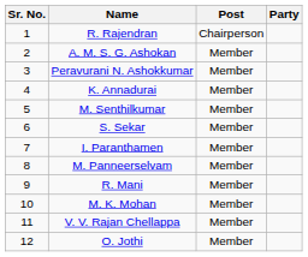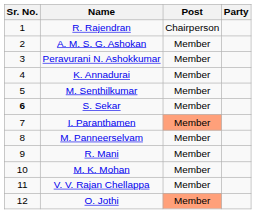S. Sekar | Sr. No.: normal -> bold
I. Paranthamen | Post: no background -> lightsalmon background
O. Jothi | Post: no background -> lightsalmon background
